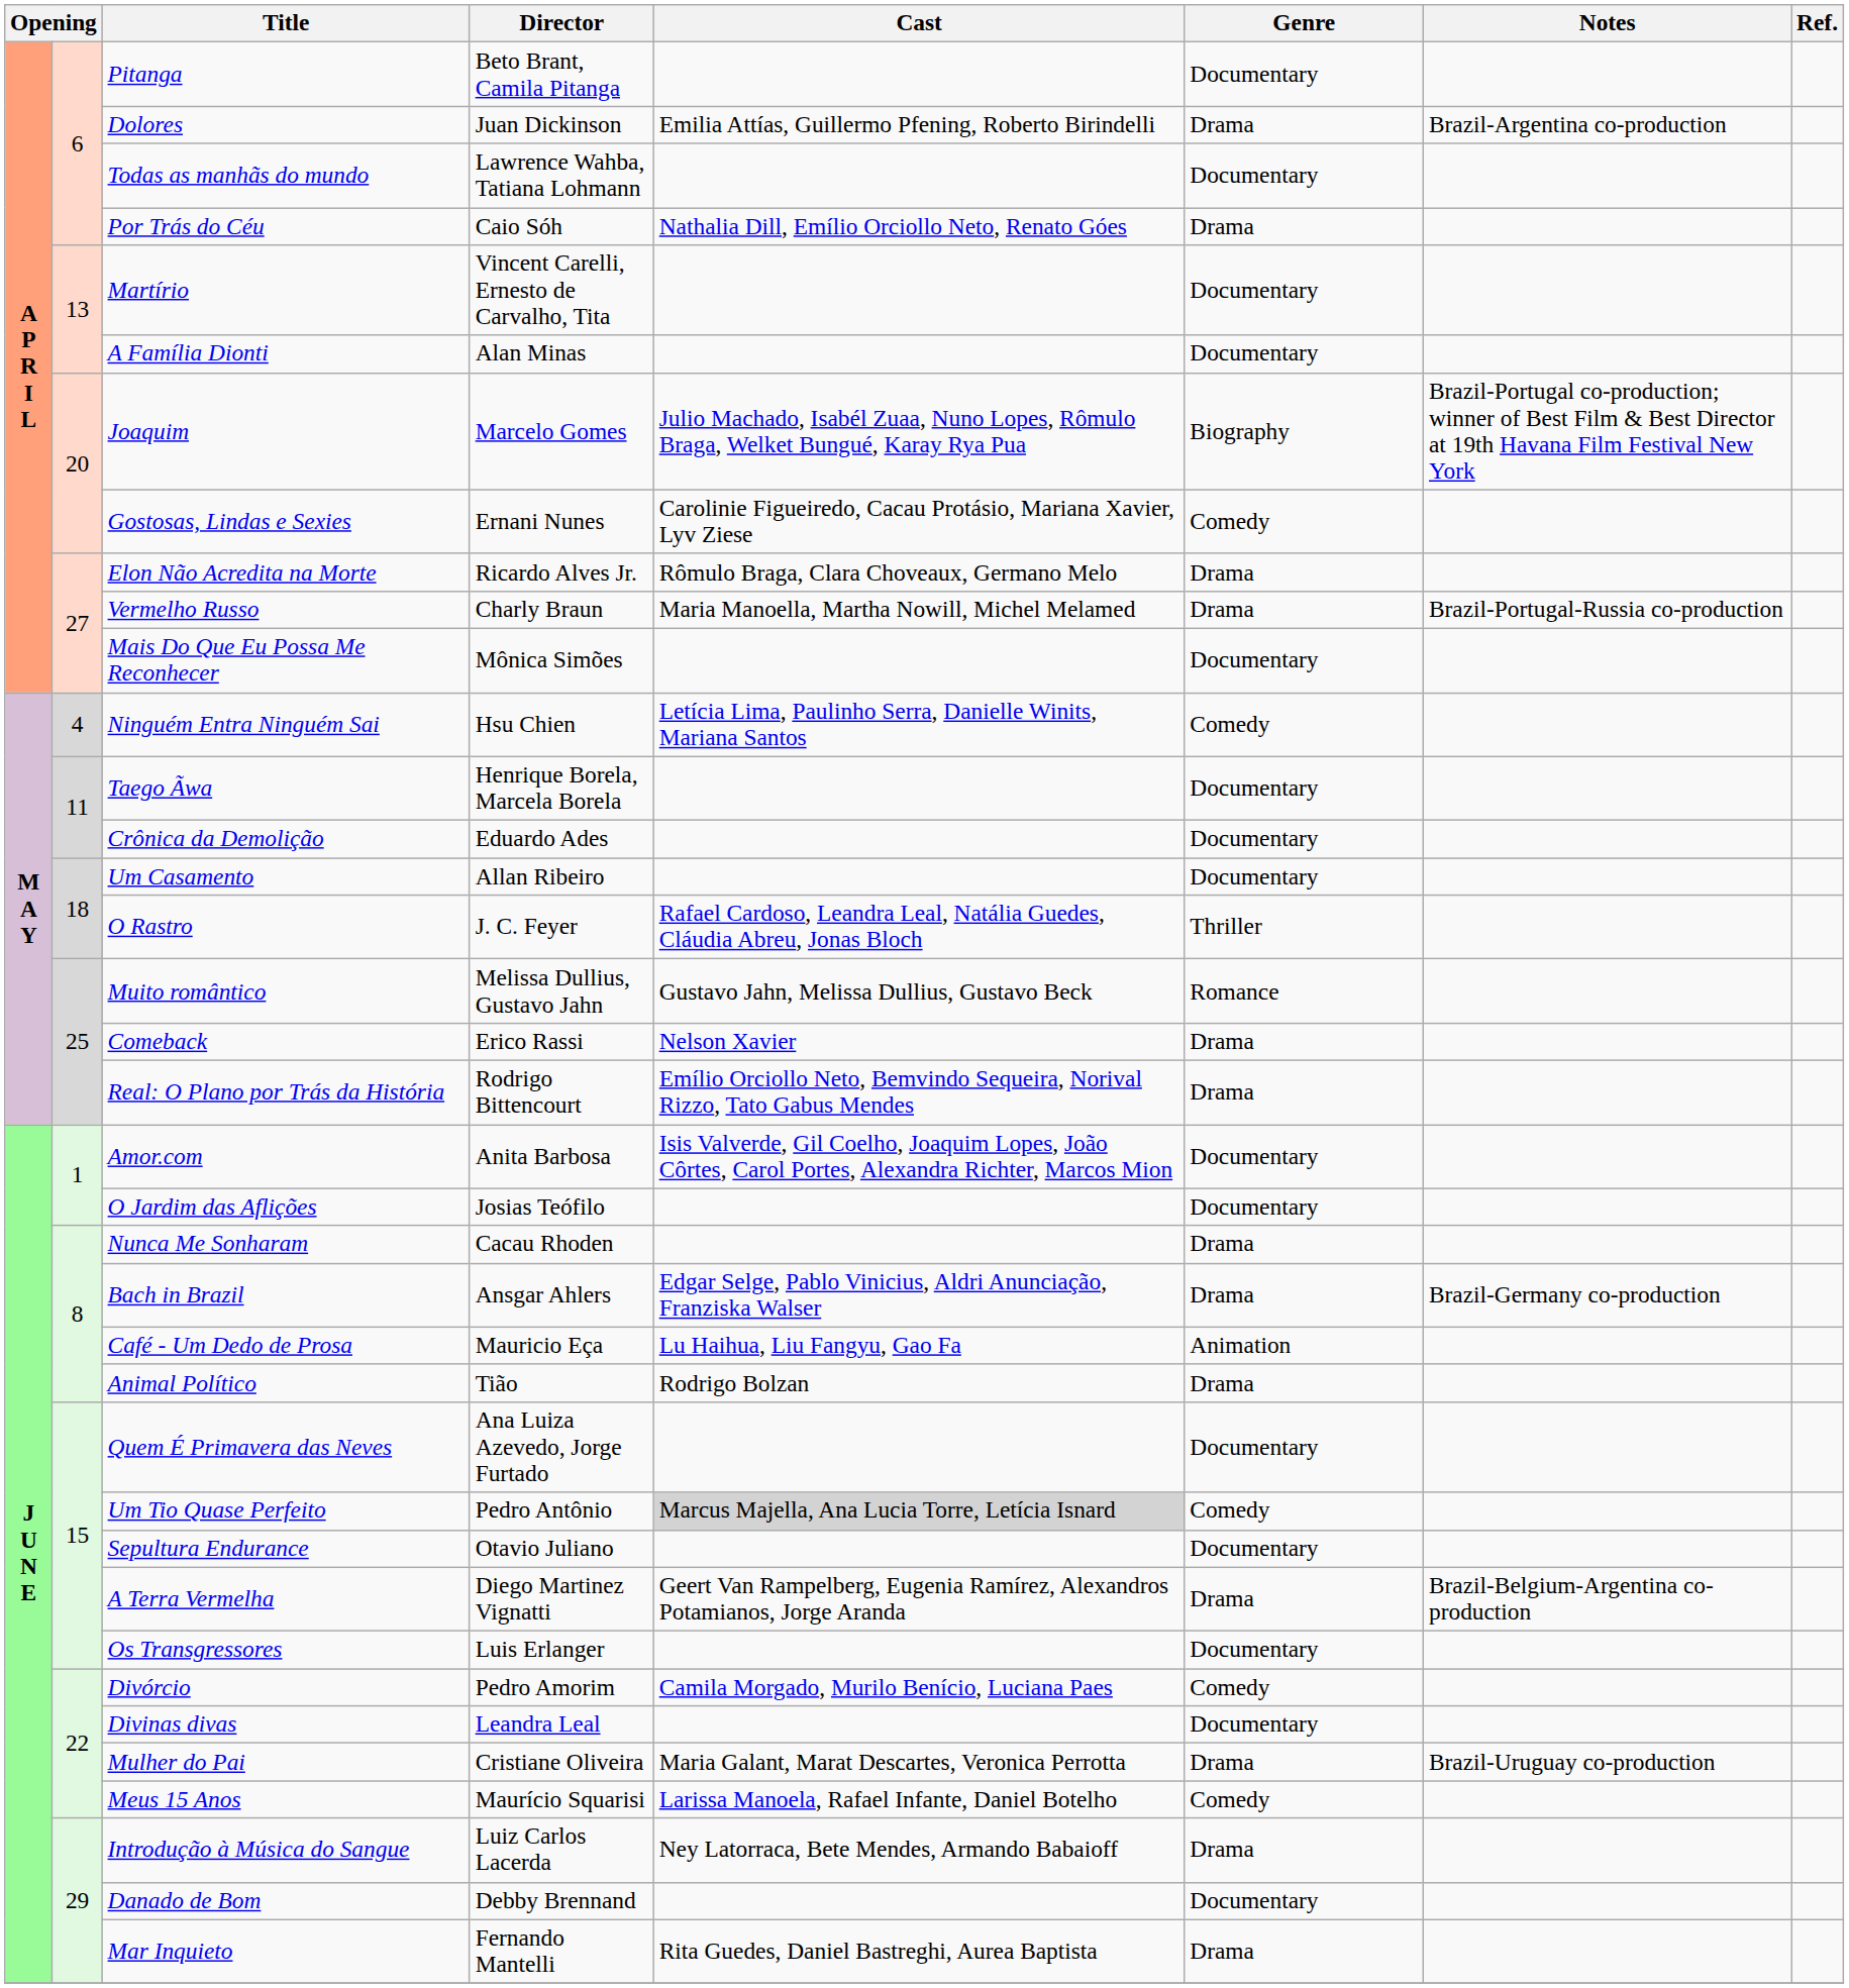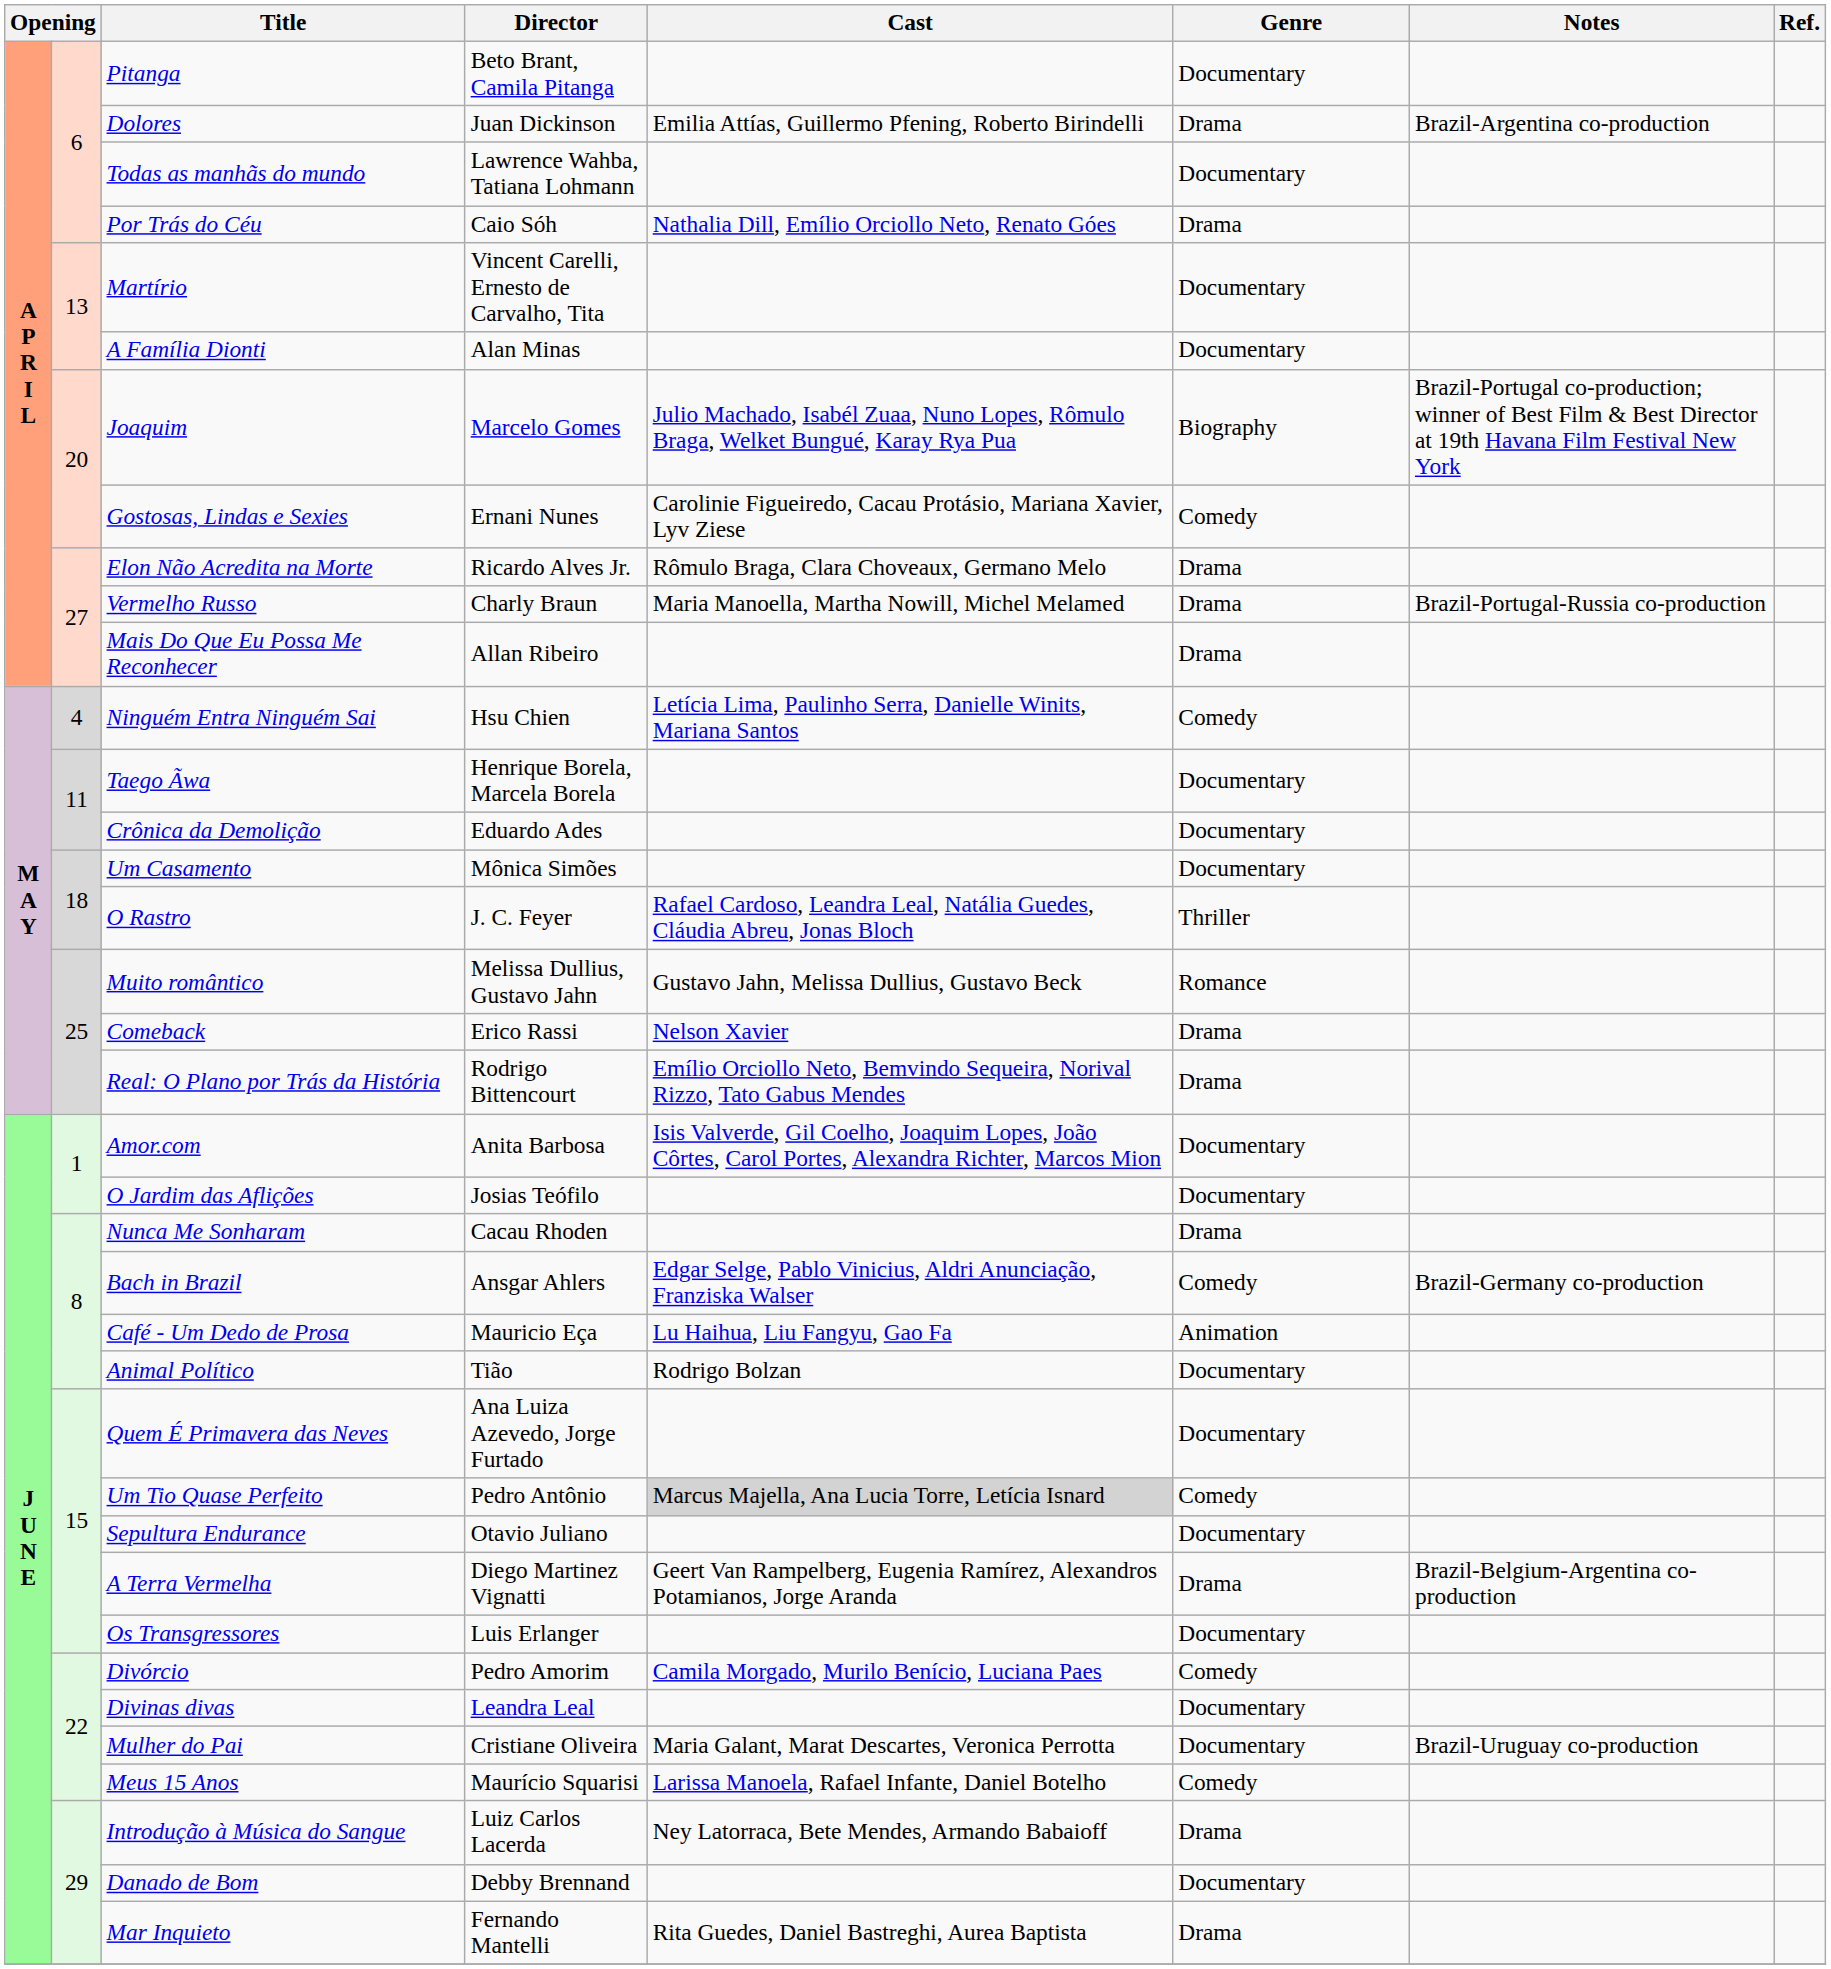Mais Do Que Eu Possa Me Reconhecer | Director: Mônica Simões -> Allan Ribeiro
Mais Do Que Eu Possa Me Reconhecer | Genre: Documentary -> Drama
Um Casamento | Director: Allan Ribeiro -> Mônica Simões
Bach in Brazil | Genre: Drama -> Comedy
Animal Político | Genre: Drama -> Documentary
Mulher do Pai | Genre: Drama -> Documentary
